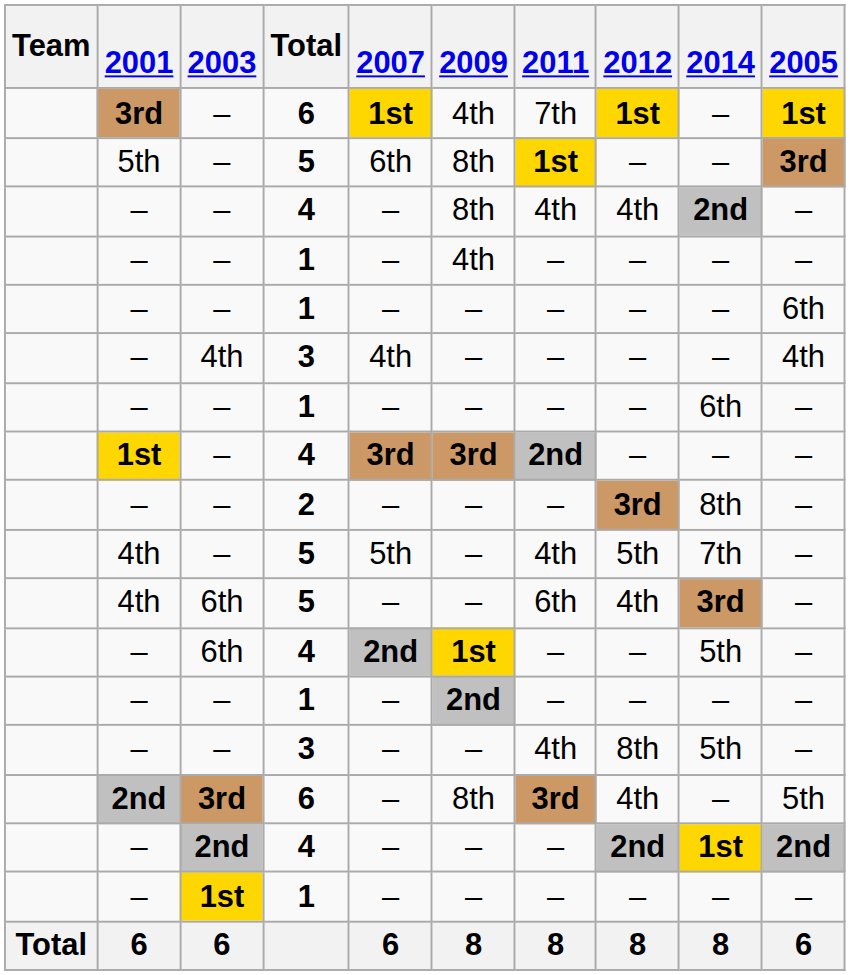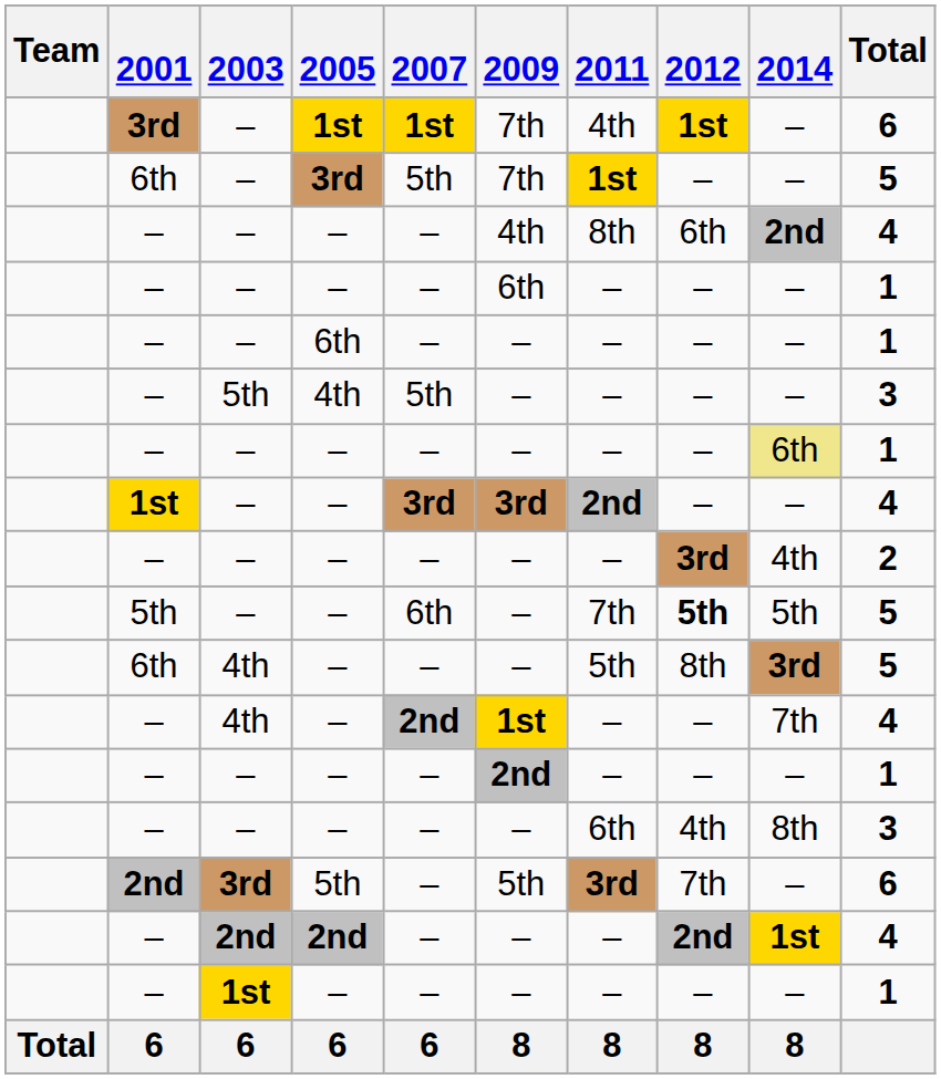columns swapped: 2005 <-> Total
row 2 | 2009: 4th -> 7th
row 2 | 2011: 7th -> 4th
row 3 | 2001: 5th -> 6th
row 3 | 2007: 6th -> 5th
row 3 | 2009: 8th -> 7th
row 4 | 2009: 8th -> 4th
row 4 | 2011: 4th -> 8th
row 4 | 2012: 4th -> 6th
row 5 | 2009: 4th -> 6th
row 7 | 2003: 4th -> 5th
row 7 | 2007: 4th -> 5th
row 8 | 2014: no background -> khaki background
row 10 | 2014: 8th -> 4th
row 11 | 2001: 4th -> 5th
row 11 | 2007: 5th -> 6th
row 11 | 2011: 4th -> 7th
row 11 | 2012: normal -> bold
row 11 | 2014: 7th -> 5th
row 12 | 2001: 4th -> 6th
row 12 | 2003: 6th -> 4th
row 12 | 2011: 6th -> 5th
row 12 | 2012: 4th -> 8th
row 13 | 2003: 6th -> 4th
row 13 | 2014: 5th -> 7th
row 15 | 2011: 4th -> 6th
row 15 | 2012: 8th -> 4th
row 15 | 2014: 5th -> 8th
row 16 | 2009: 8th -> 5th
row 16 | 2012: 4th -> 7th
